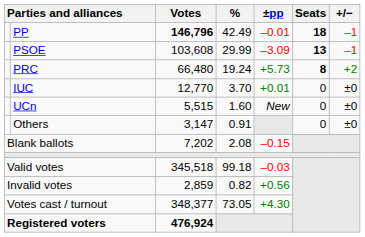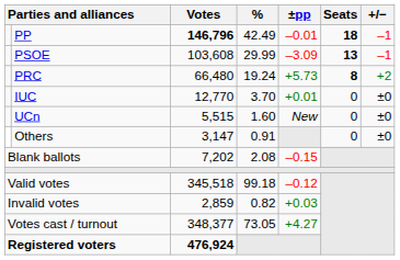Valid votes | ±pp: –0.03 -> –0.12
Invalid votes | ±pp: +0.56 -> +0.03
Votes cast / turnout | ±pp: +4.30 -> +4.27
